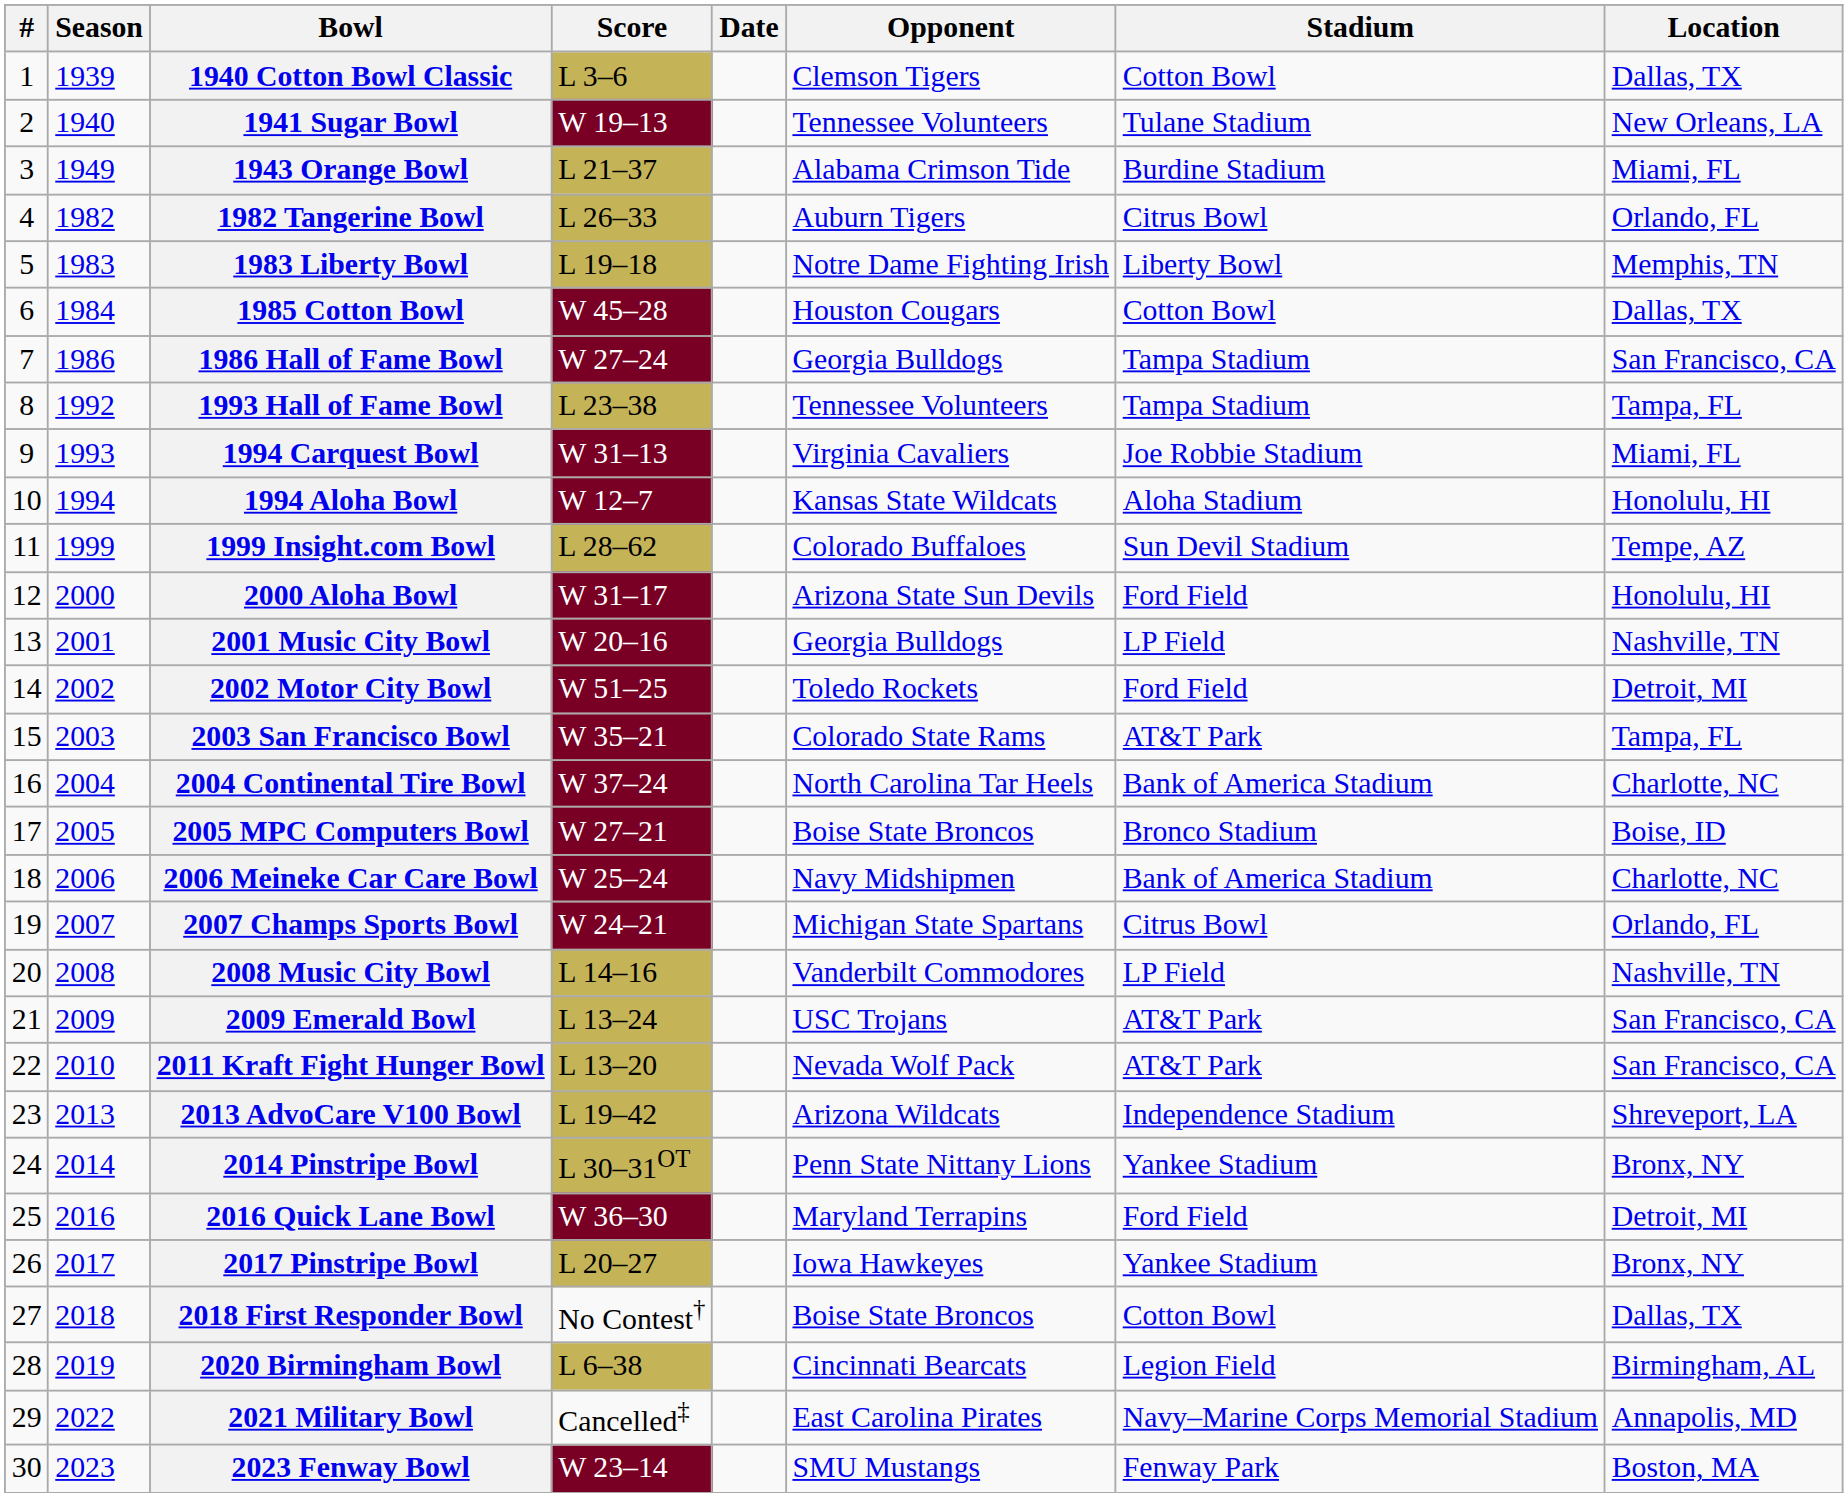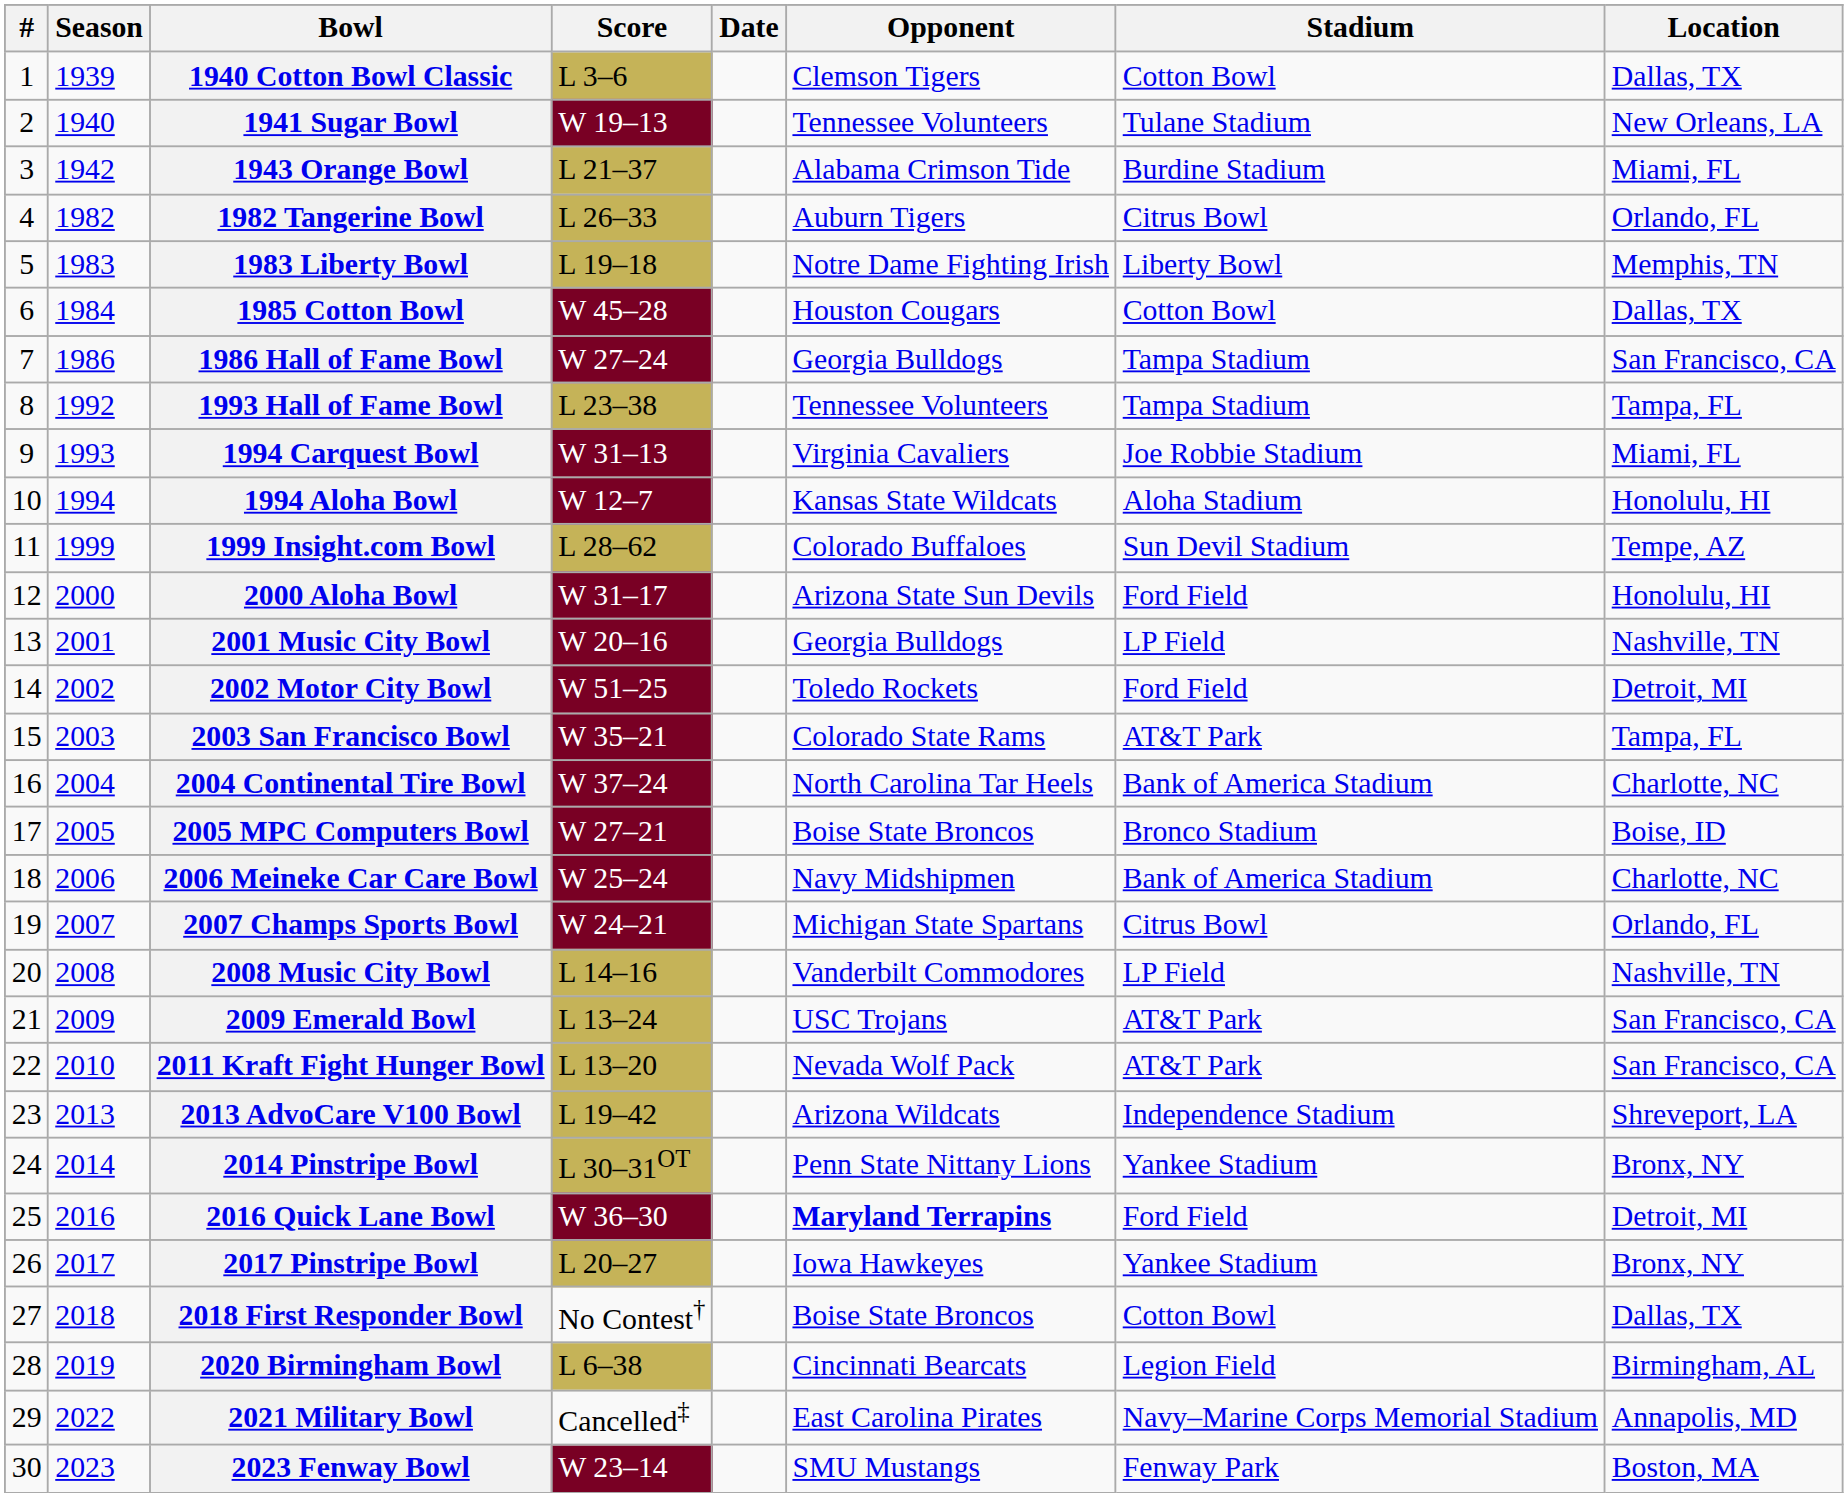1943 Orange Bowl | Season: 1949 -> 1942
2016 Quick Lane Bowl | Opponent: normal -> bold
